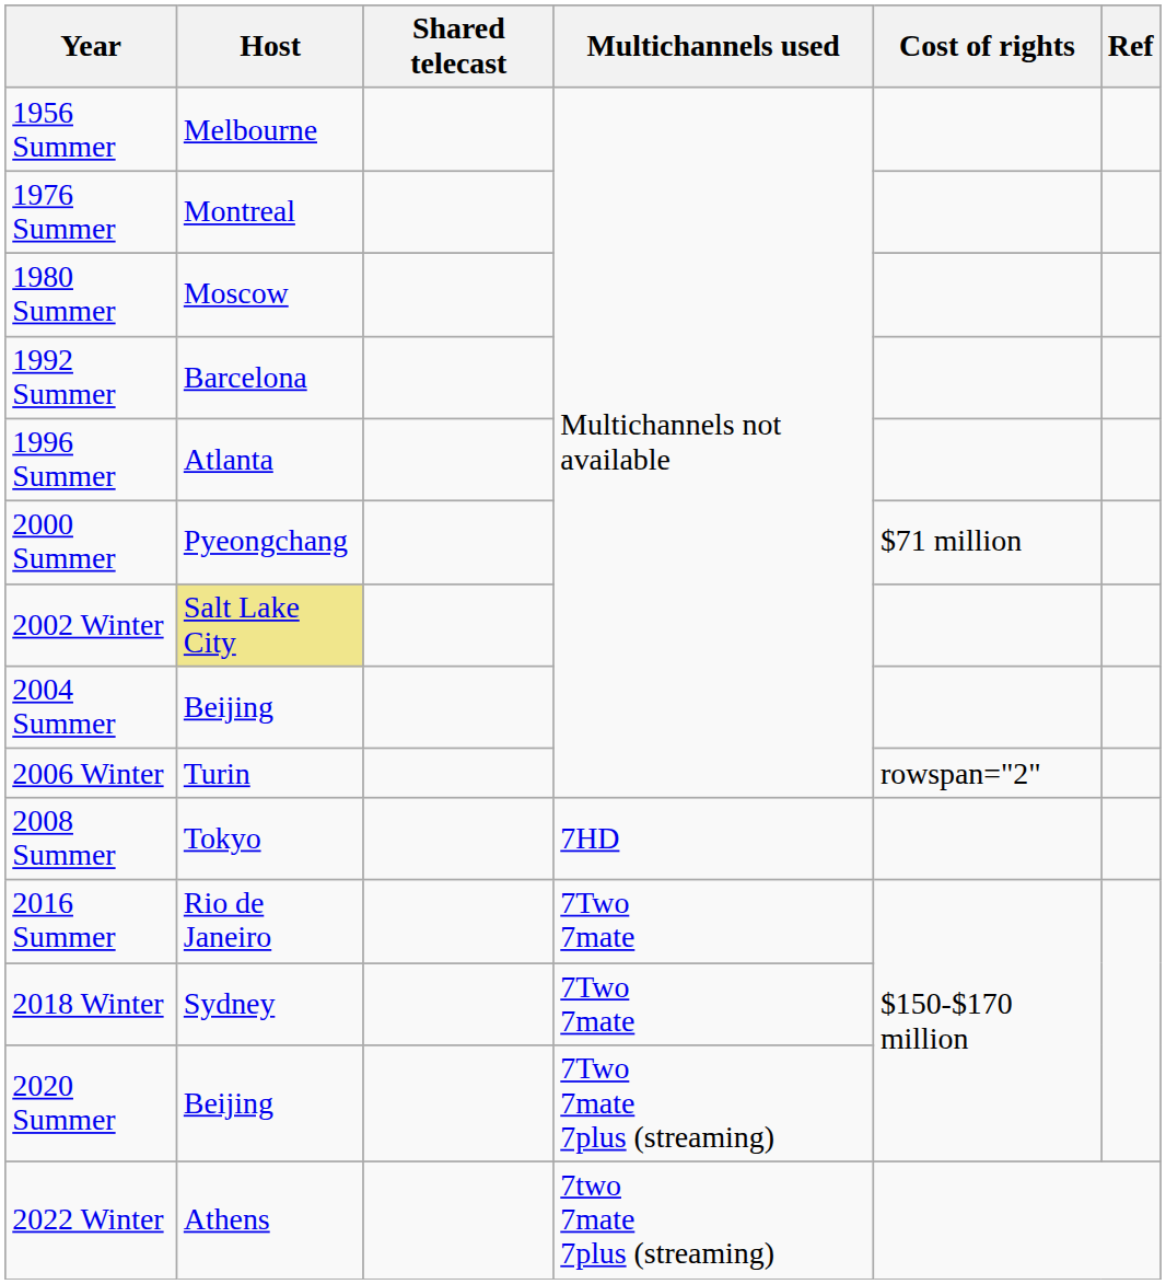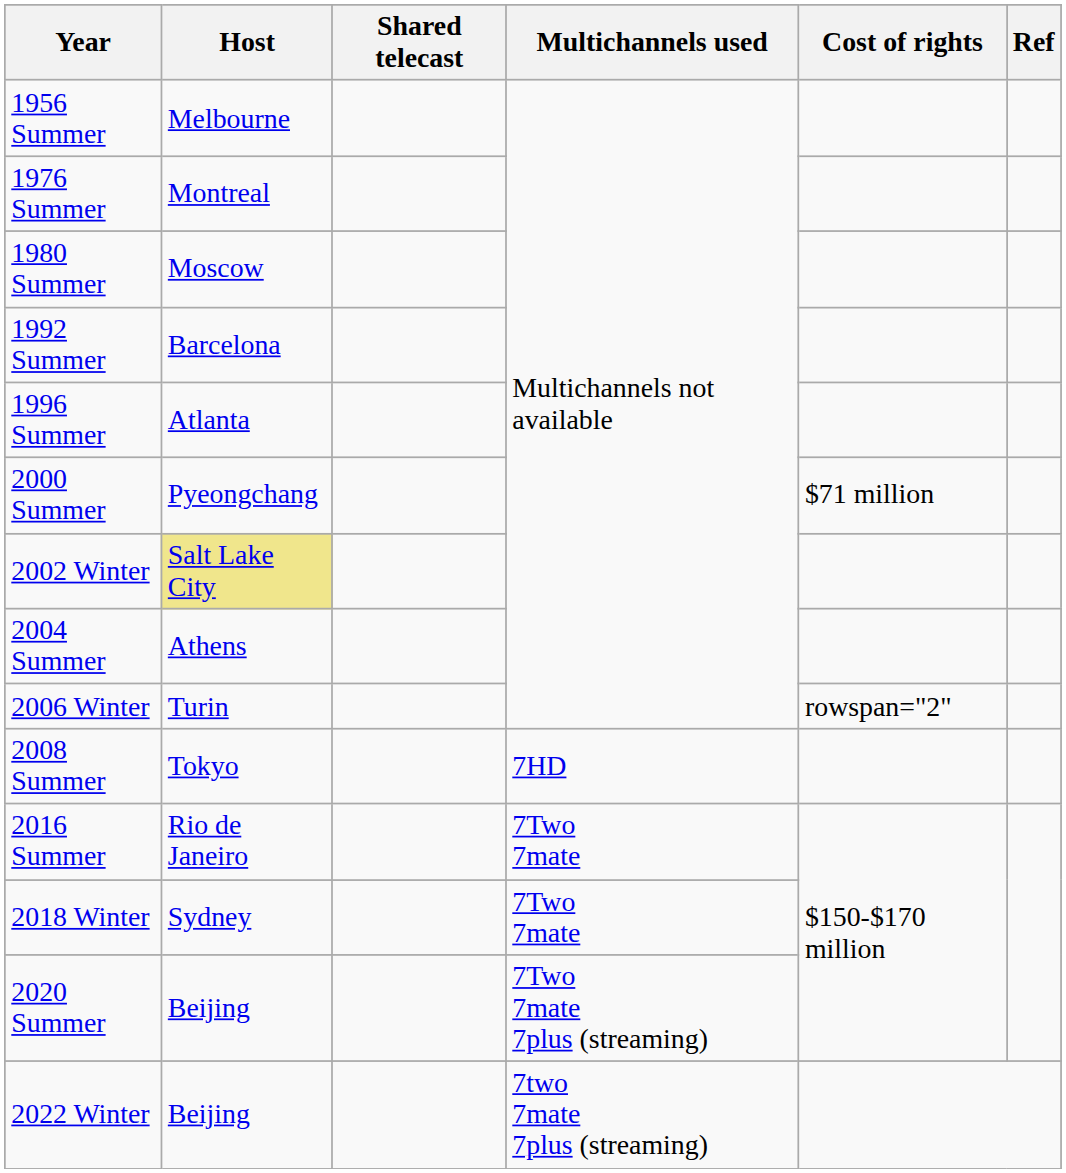2004 Summer | Host: Beijing -> Athens
2022 Winter | Host: Athens -> Beijing
